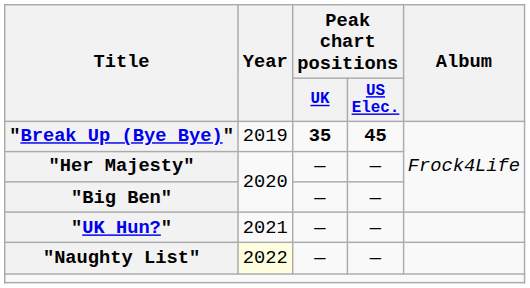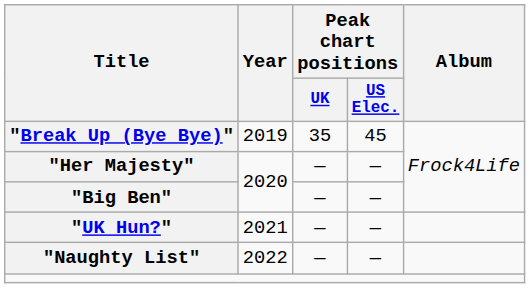"Break Up (Bye Bye)" | Peak chart positions / UK: bold -> normal
"Break Up (Bye Bye)" | Peak chart positions / US Elec.: bold -> normal
"Naughty List" | Year: lightyellow background -> no background
